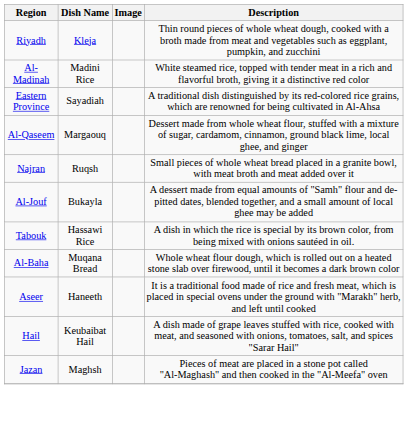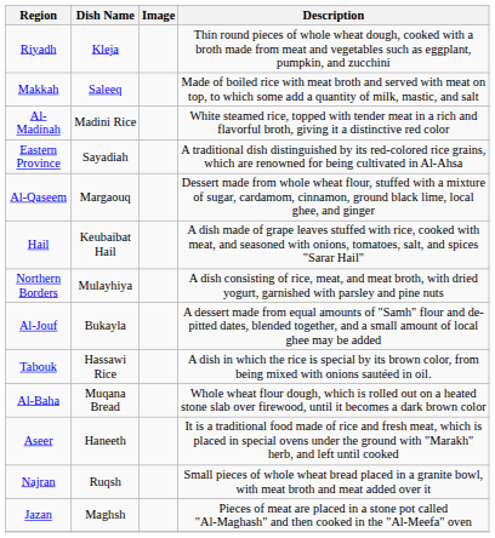+ row: Makkah | Saleeq | Made of boiled rice with meat broth and served with meat on top, to which some add a quantity of milk, mastic, and salt
rows swapped: Hail <-> Najran
+ row: Northern Borders | Mulayhiya | A dish consisting of rice, meat, and meat broth, with dried yogurt, garnished with parsley and pine nuts
